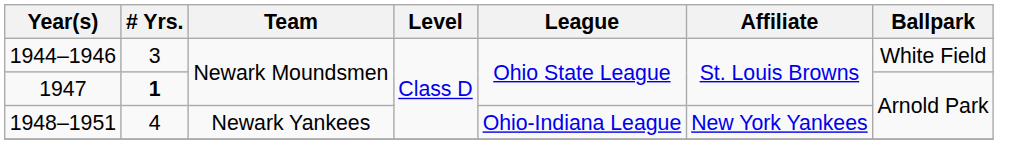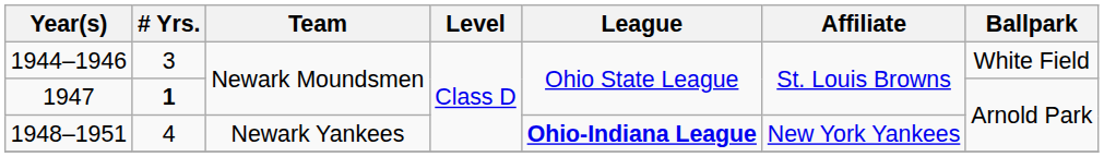1948–1951 | League: normal -> bold
